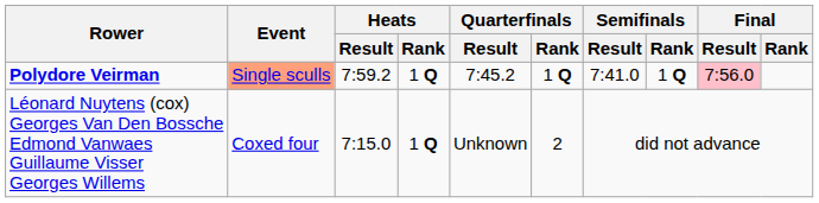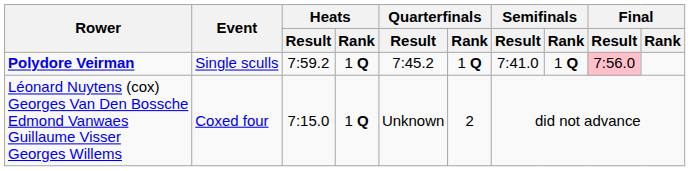Polydore Veirman | Event: lightsalmon background -> no background
